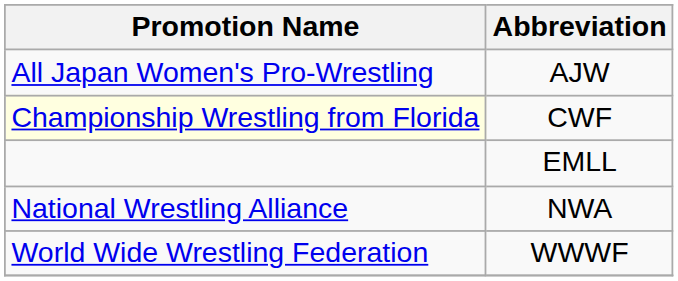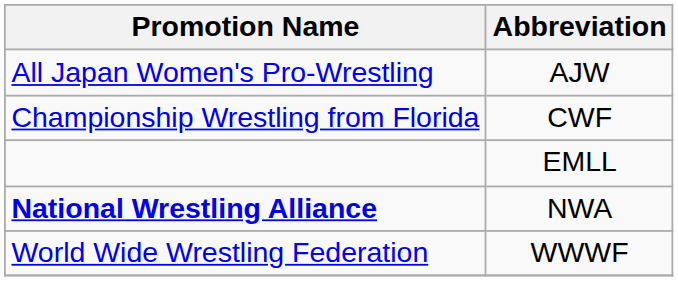row 3 | Promotion Name: lightyellow background -> no background
row 5 | Promotion Name: normal -> bold
